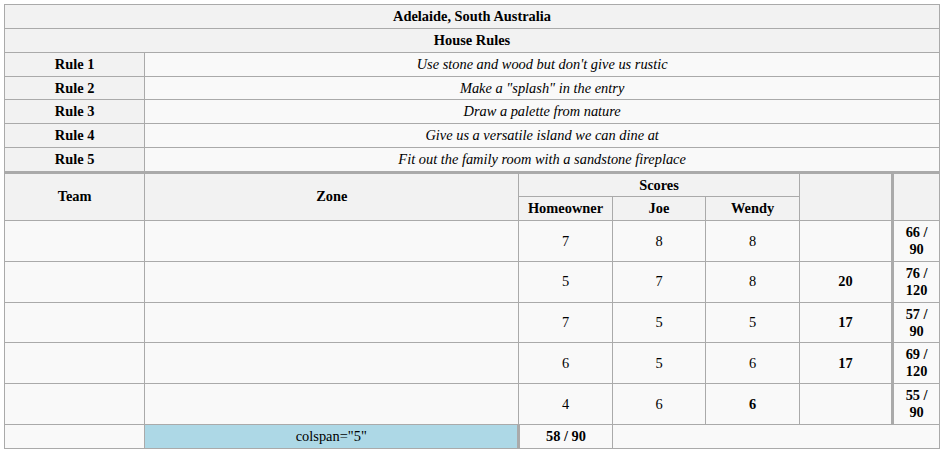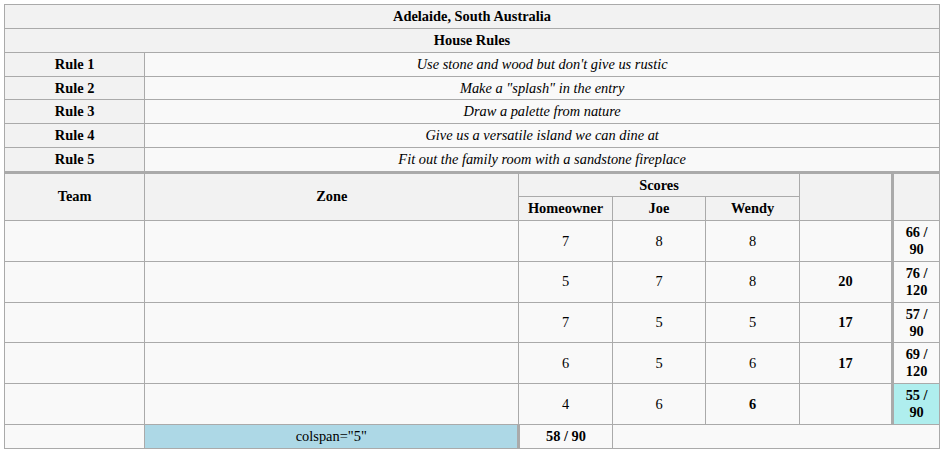4 | column 7: no background -> paleturquoise background
